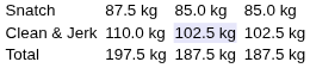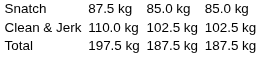Clean & Jerk | column 3: lavender background -> no background
